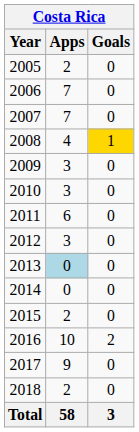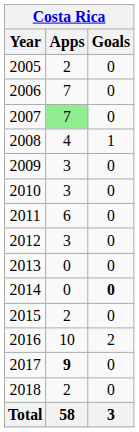2007 | Apps: no background -> lightgreen background
2008 | Goals: gold background -> no background
2013 | Apps: lightblue background -> no background
2014 | Goals: normal -> bold
2017 | Apps: normal -> bold
